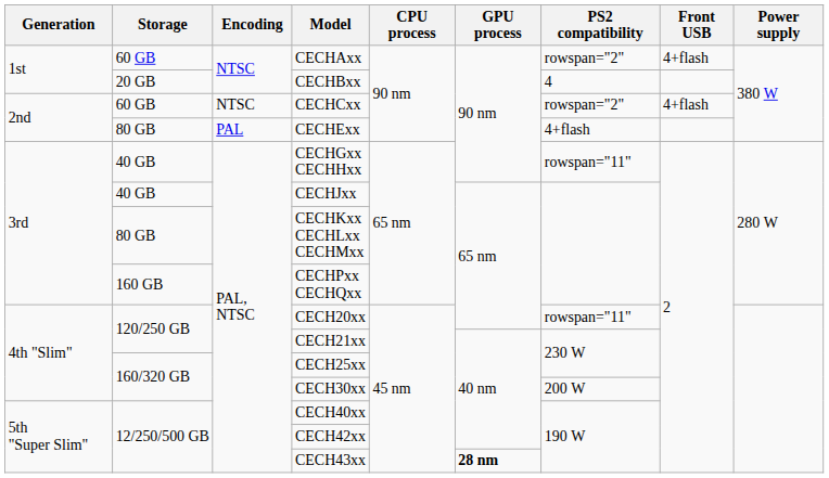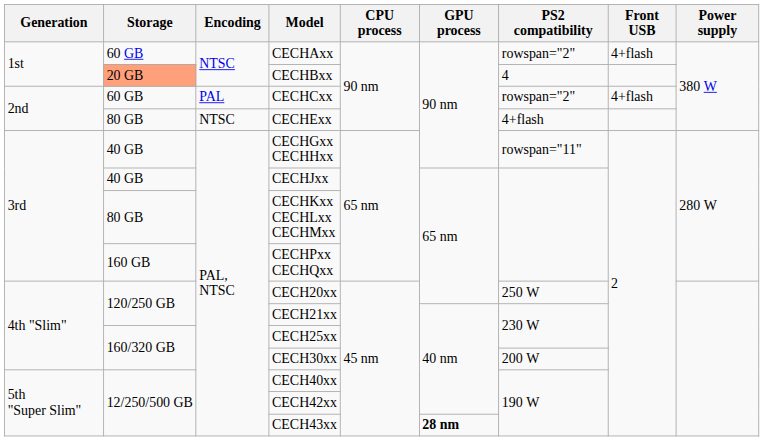CECHBxx | Storage: no background -> lightsalmon background
CECHCxx | Encoding: NTSC -> PAL
CECHExx | Encoding: PAL -> NTSC
CECH20xx | PS2 compatibility: rowspan="11" -> 250 W
